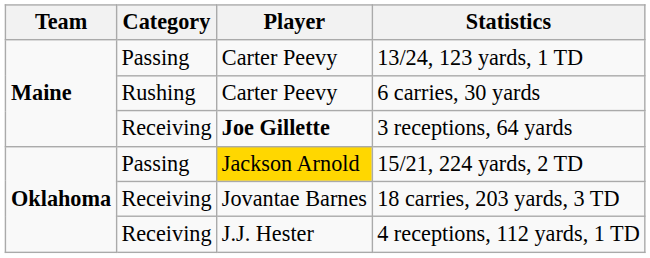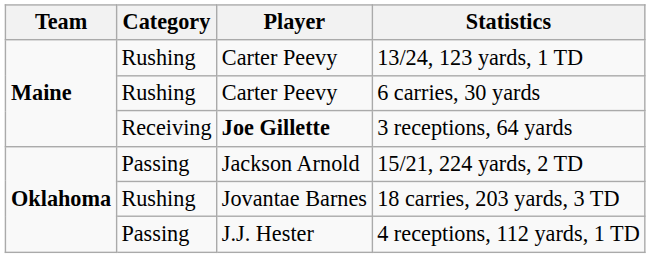13/24, 123 yards, 1 TD | Category: Passing -> Rushing
15/21, 224 yards, 2 TD | Player: gold background -> no background
18 carries, 203 yards, 3 TD | Category: Receiving -> Rushing
4 receptions, 112 yards, 1 TD | Category: Receiving -> Passing
